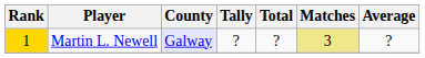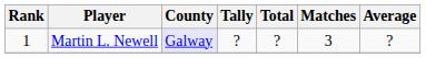Martin L. Newell | Rank: gold background -> no background
Martin L. Newell | Matches: khaki background -> no background
